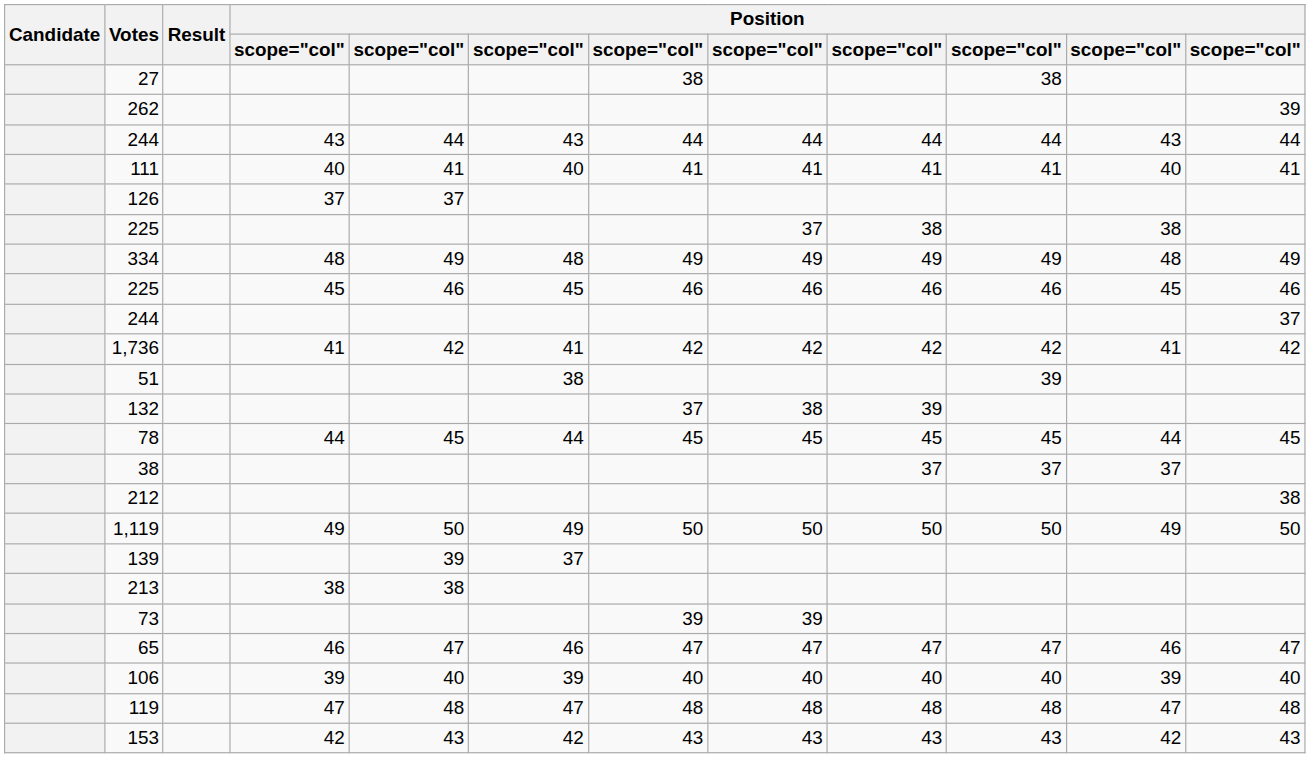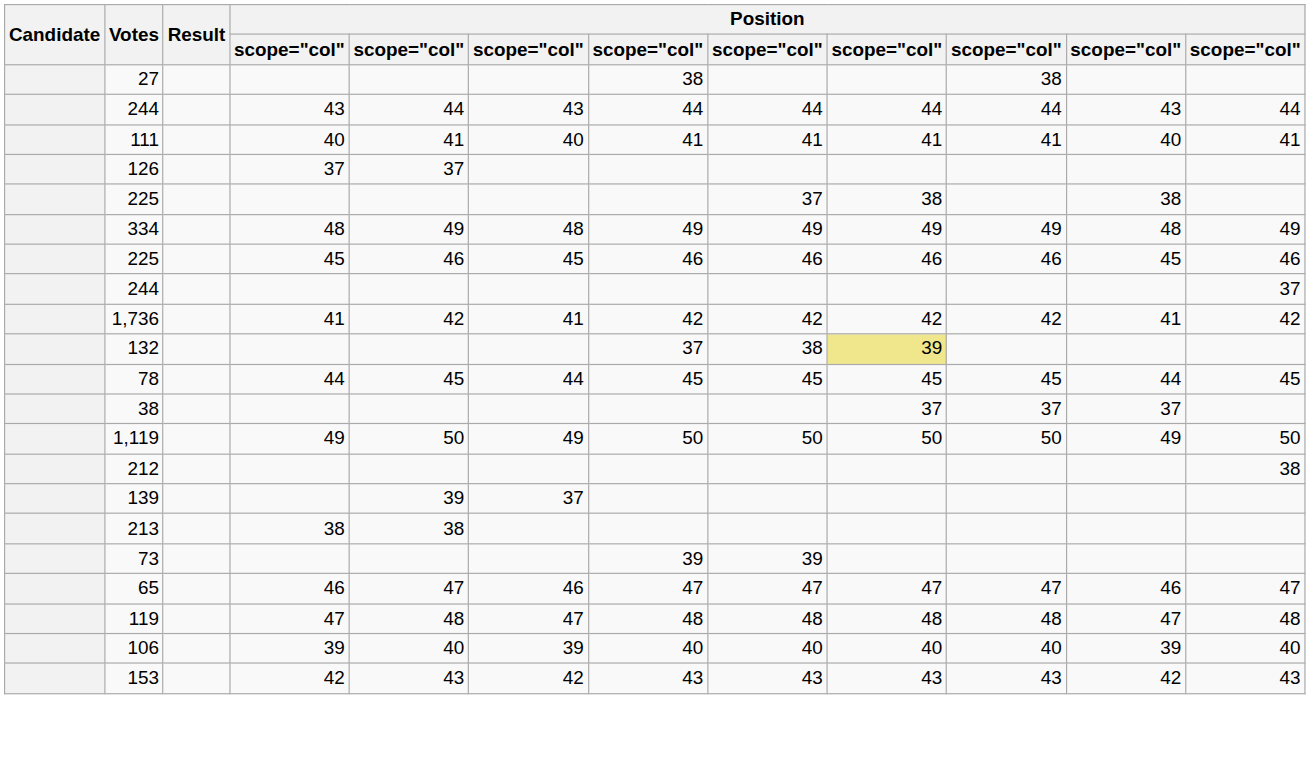- row: 262 | 39
- row: 51 | 38 | 39
132 | column 9: no background -> khaki background
rows swapped: 1,119 <-> 212
rows swapped: 106 <-> 119
